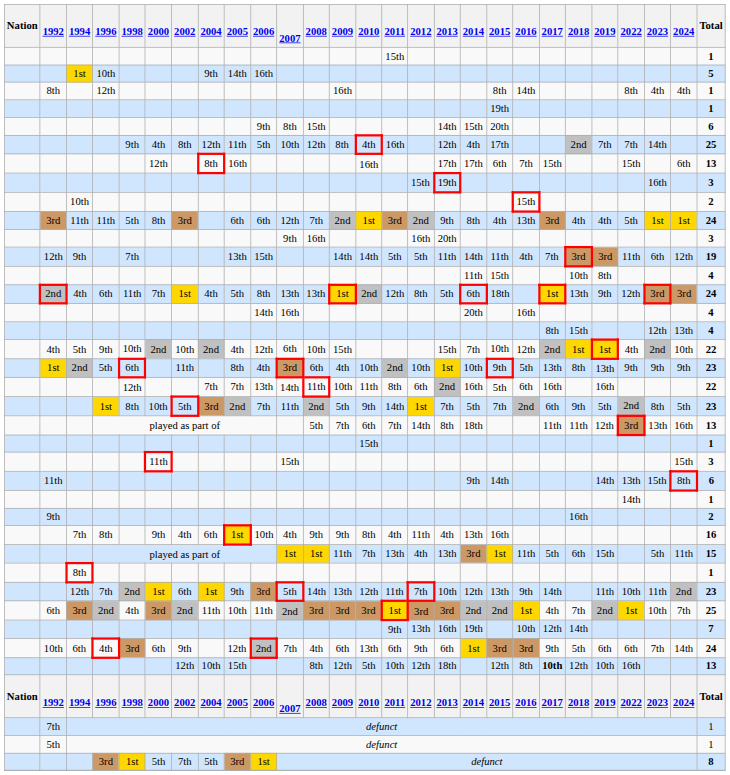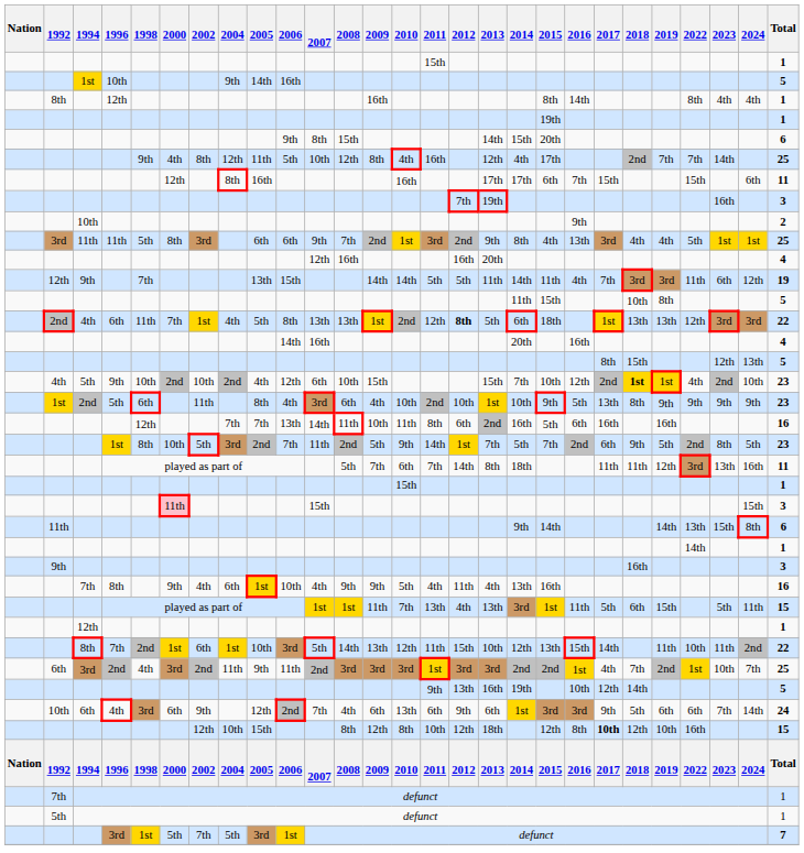row 8 | Total: 13 -> 11
row 9 | 2012: 15th -> 7th
row 10 | 2016: 15th -> 9th
row 11 | 2007: 12th -> 9th
row 11 | Total: 24 -> 25
row 12 | 2007: 9th -> 12th
row 12 | Total: 3 -> 4
row 14 | Total: 4 -> 5
row 15 | 2012: normal -> bold
row 15 | 2019: 9th -> 13th
row 15 | Total: 24 -> 22
row 17 | Total: 4 -> 5
row 18 | 2018: normal -> bold
row 18 | Total: 22 -> 23
row 19 | 2019: 13th -> 9th
row 20 | Total: 22 -> 16
row 22 | Total: 13 -> 11
row 24 | 2000: no background -> pink background
row 27 | Total: 2 -> 3
row 28 | 2010: 8th -> 5th
row 30 | 1994: 8th -> 12th
row 31 | 1994: 12th -> 8th
row 31 | 2005: 9th -> 10th
row 31 | 2012: 7th -> 15th
row 31 | 2016: 9th -> 15th
row 31 | Total: 23 -> 22
row 32 | 2005: 10th -> 9th
row 33 | Total: 7 -> 5
row 35 | 2010: 5th -> 8th
row 35 | Total: 13 -> 15
row 39 | Total: 8 -> 7
